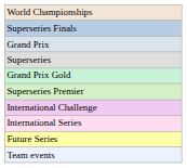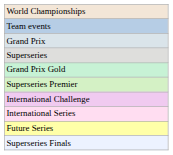row 2 | column 1: Superseries Finals -> Team events
row 10 | column 1: Team events -> Superseries Finals
